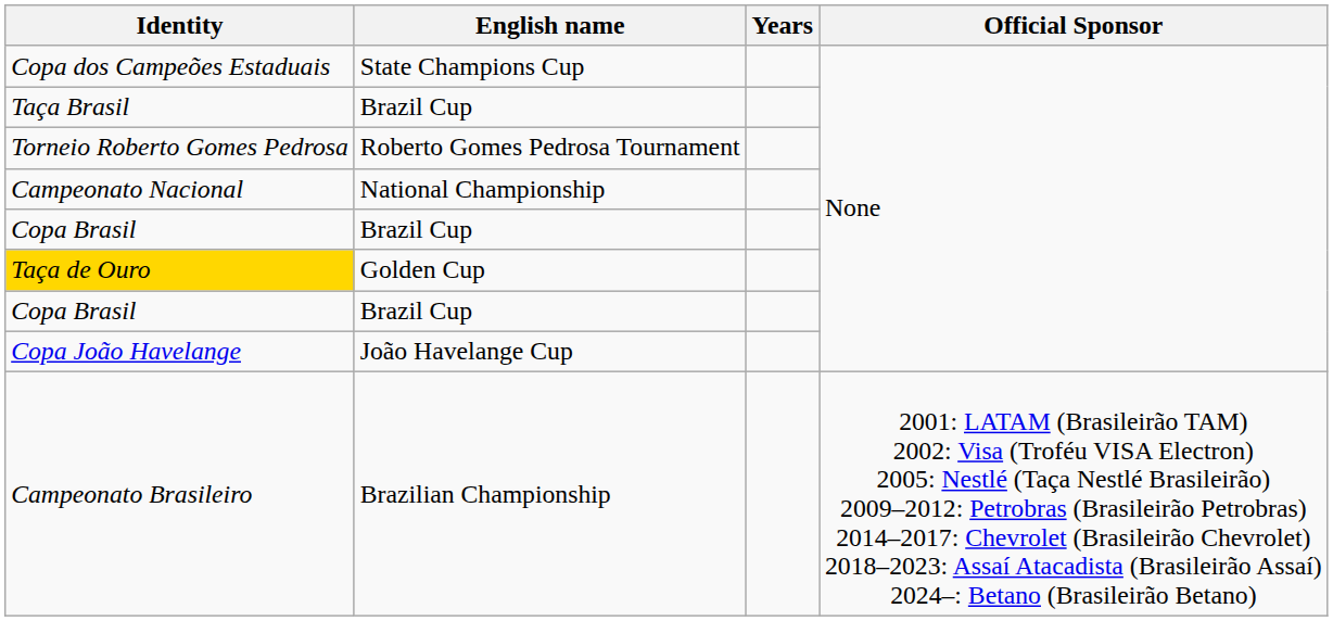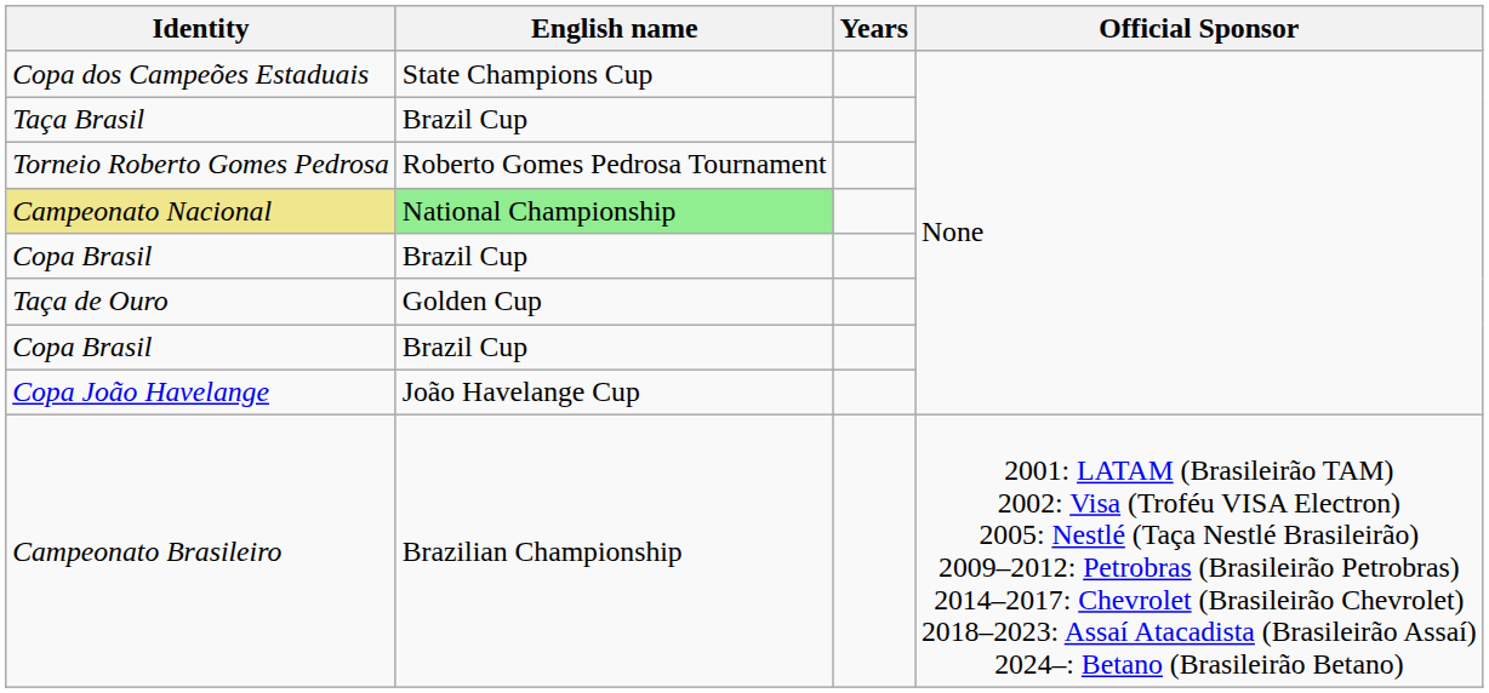Campeonato Nacional | Identity: no background -> khaki background
Campeonato Nacional | English name: no background -> lightgreen background
Taça de Ouro | Identity: gold background -> no background
